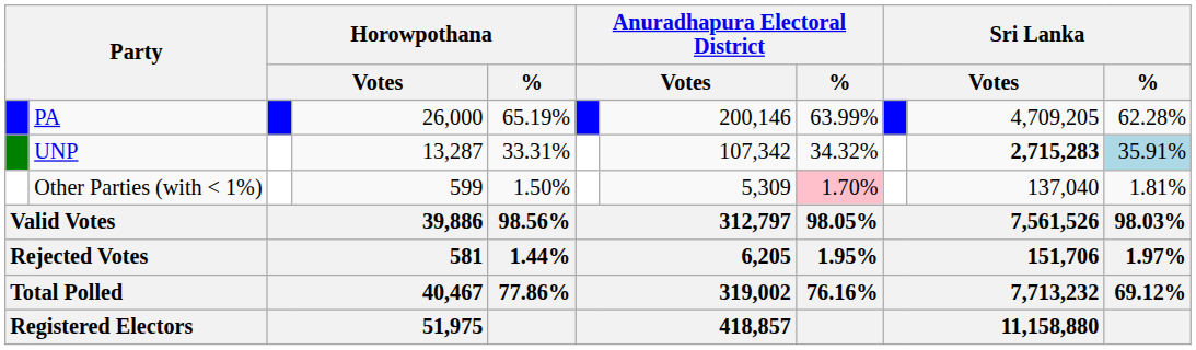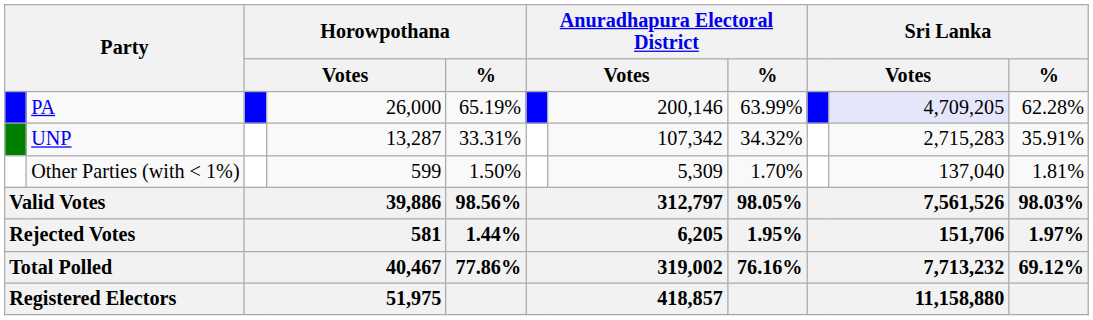PA | column 10: no background -> lavender background
UNP | column 10: bold -> normal
UNP | Sri Lanka / %: lightblue background -> no background
Other Parties (with < 1%) | Anuradhapura Electoral District / %: pink background -> no background
